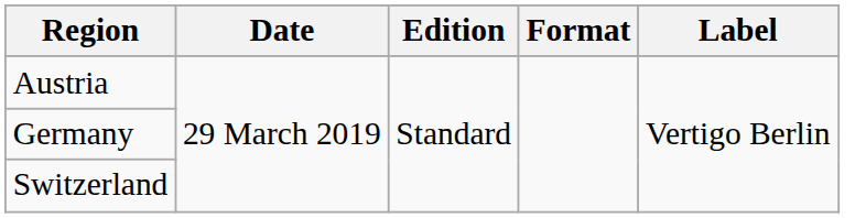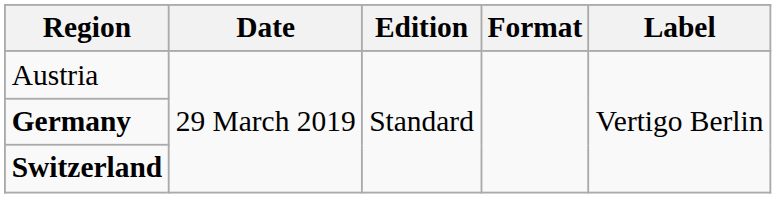Germany | Region: normal -> bold
Switzerland | Region: normal -> bold
